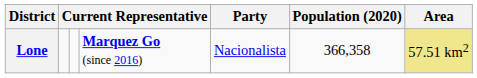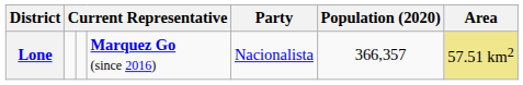Lone | Population (2020): 366,358 -> 366,357
